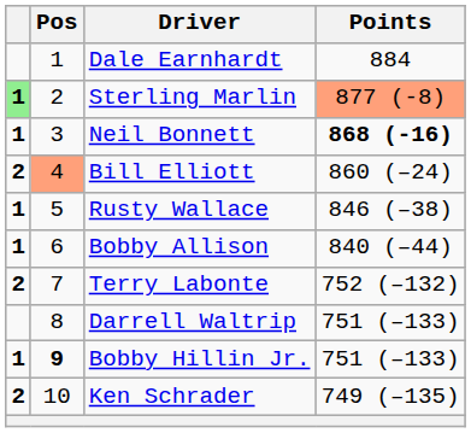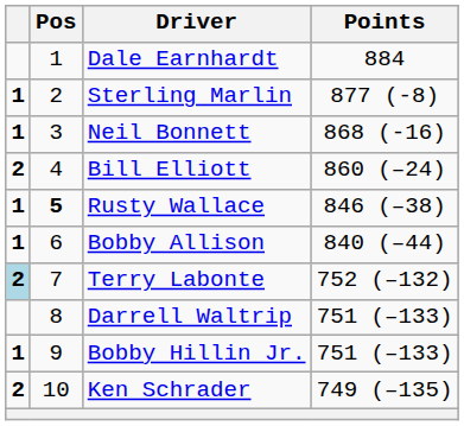Sterling Marlin | column 1: lightgreen background -> no background
Sterling Marlin | Points: lightsalmon background -> no background
Neil Bonnett | Points: bold -> normal
Bill Elliott | Pos: lightsalmon background -> no background
Rusty Wallace | Pos: normal -> bold
Terry Labonte | column 1: no background -> lightblue background
Bobby Hillin Jr. | Pos: bold -> normal
